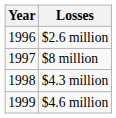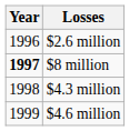$8 million | Year: normal -> bold
